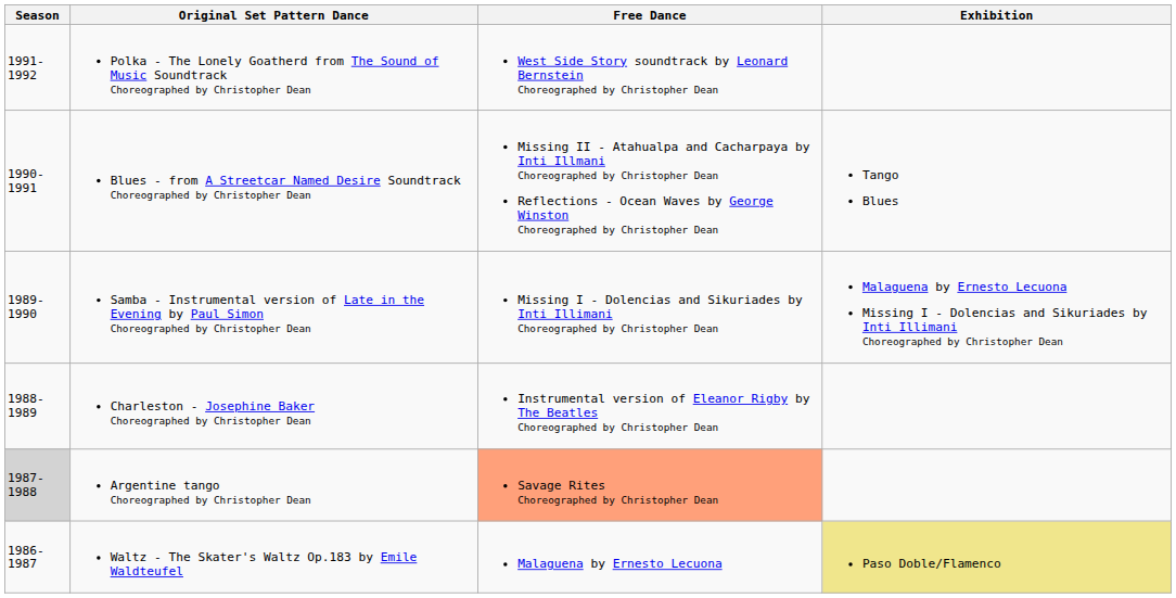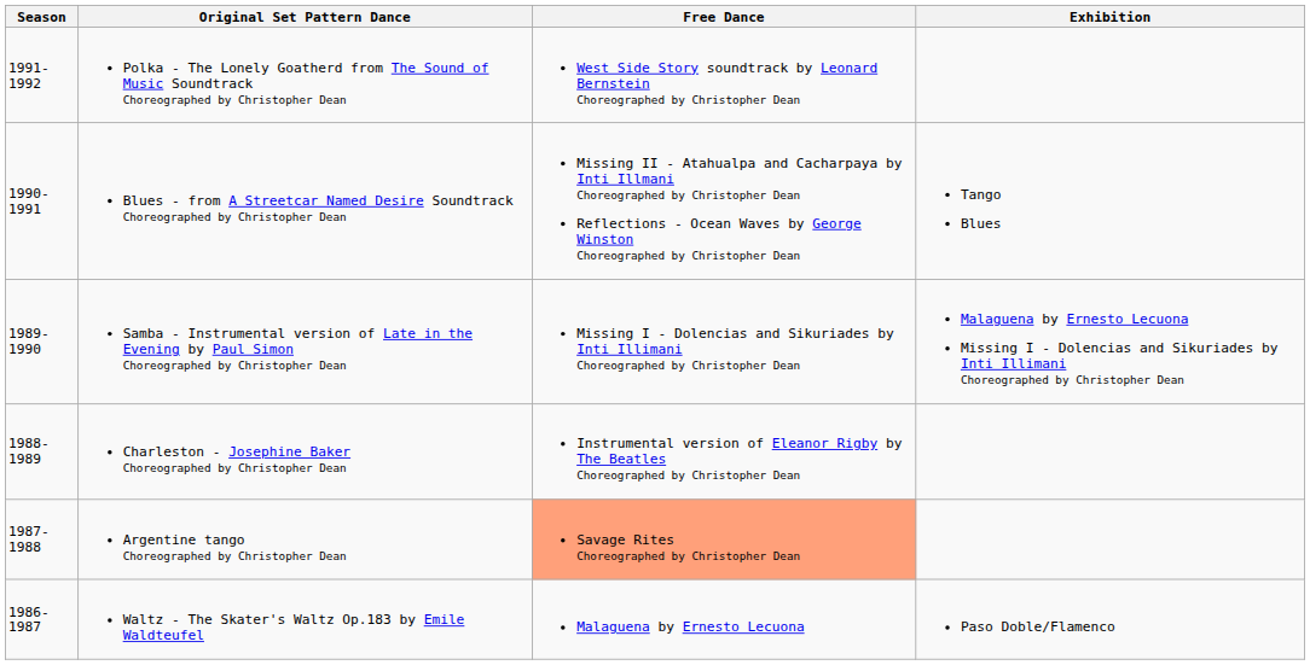Argentine tango Choreographed by Christopher Dean | Season: lightgrey background -> no background
Waltz - The Skater's Waltz Op.183 by Emile Waldteufel | Exhibition: khaki background -> no background
